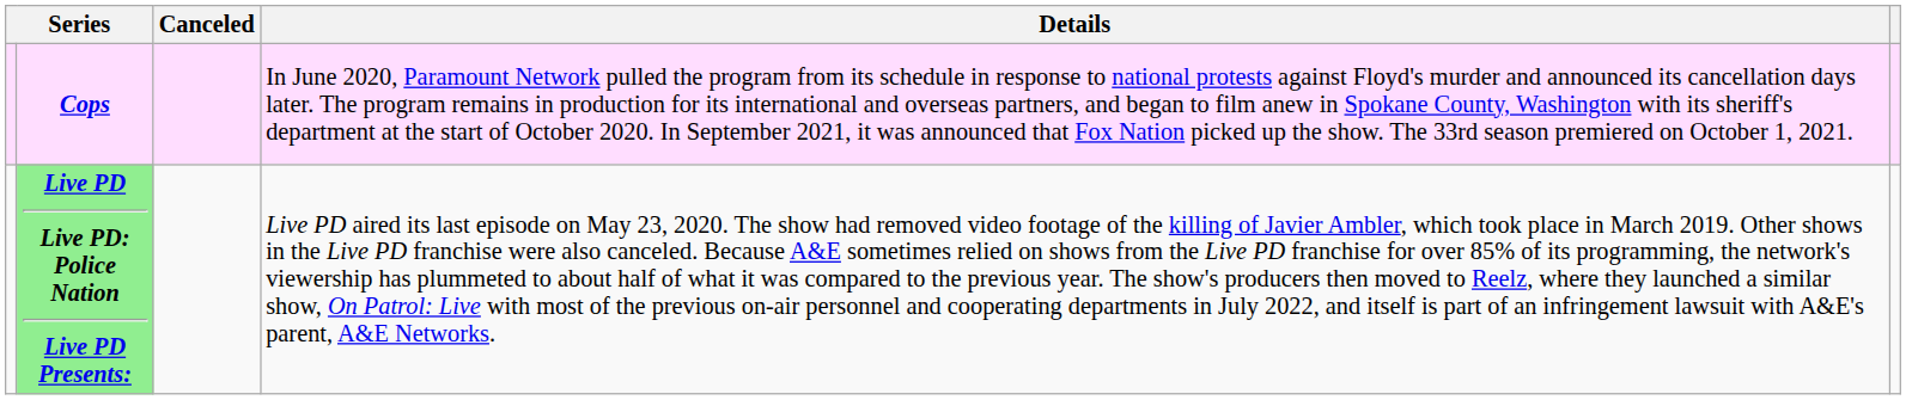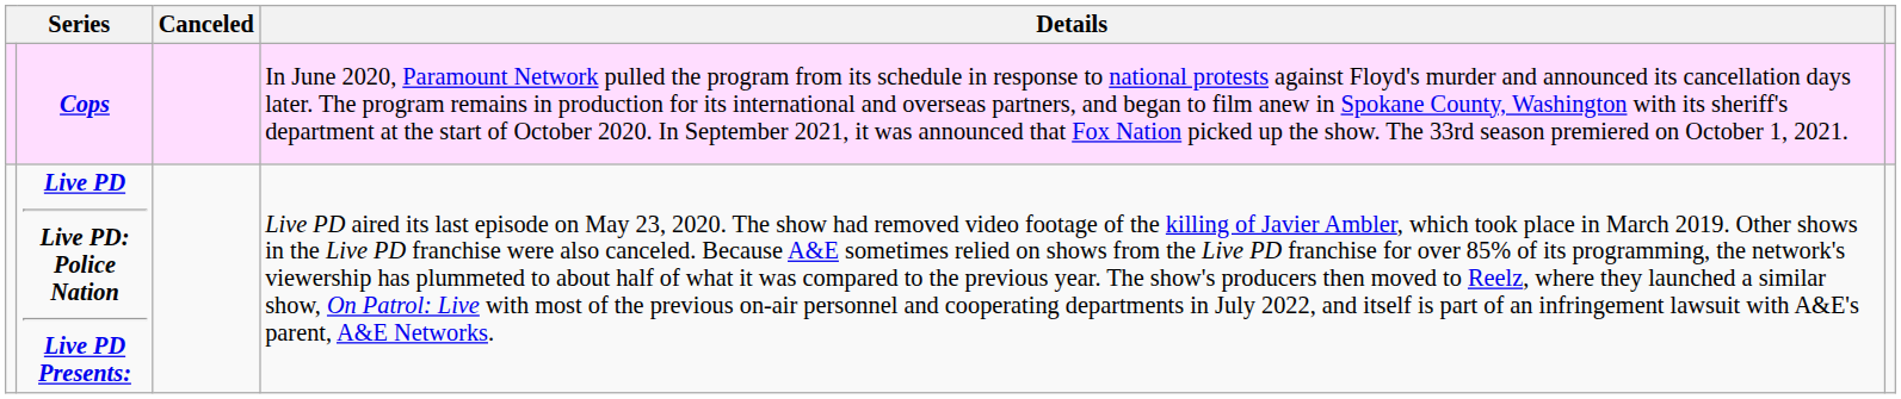Live PD Live PD: Police Nation Live PD Presents: | column 2: lightgreen background -> no background
